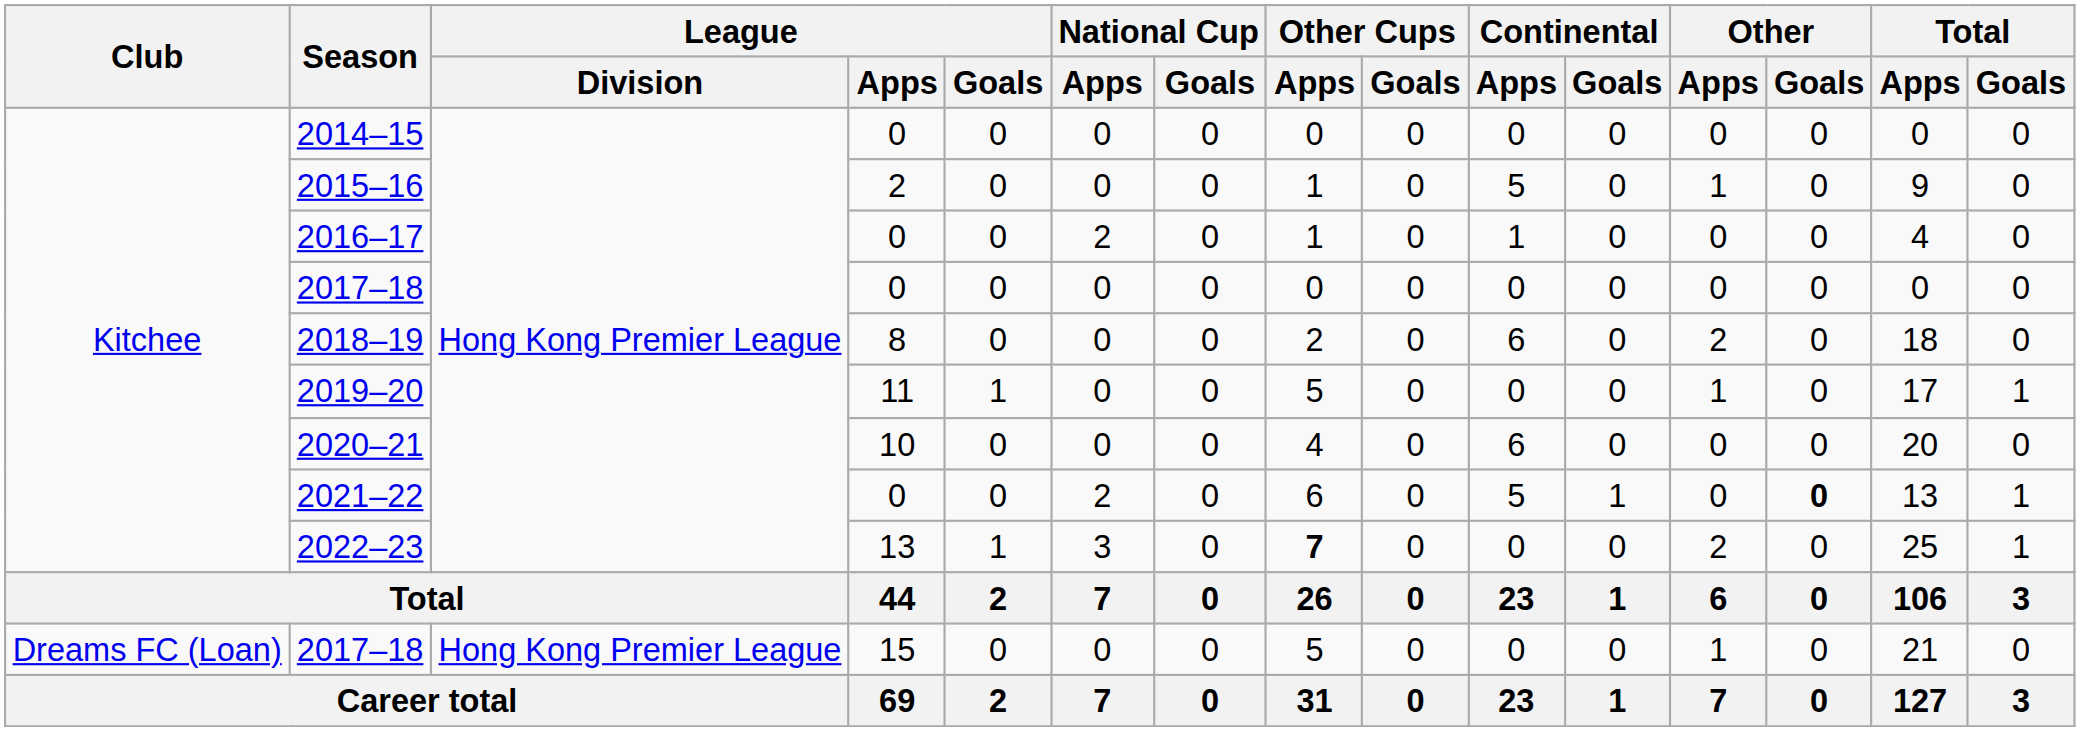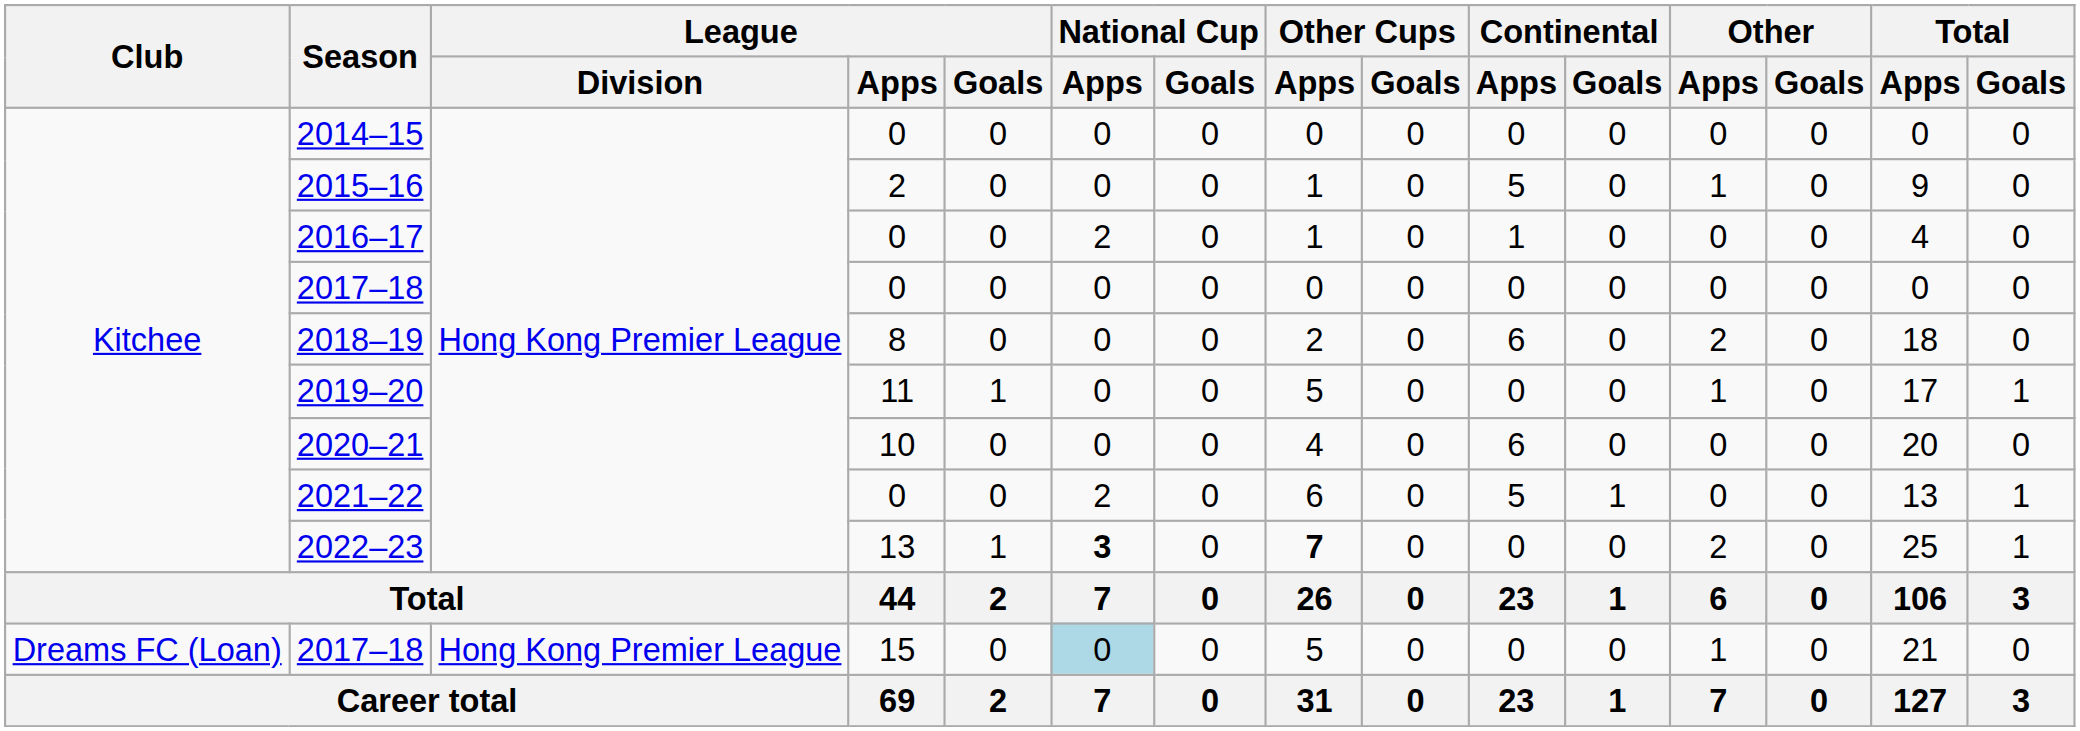2021–22 | Other / Goals: bold -> normal
2022–23 | National Cup / Apps: normal -> bold
2017–18 / 15 | National Cup / Apps: no background -> lightblue background
